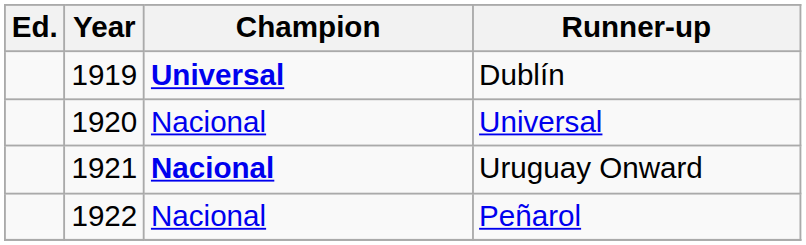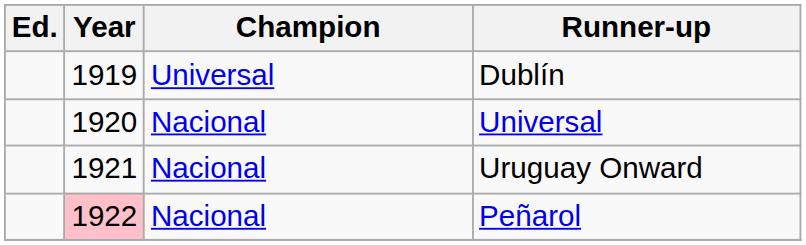Dublín | Champion: bold -> normal
Uruguay Onward | Champion: bold -> normal
Peñarol | Year: no background -> pink background
